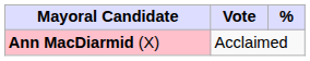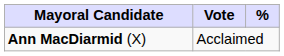Ann MacDiarmid (X) | Mayoral Candidate: pink background -> no background
